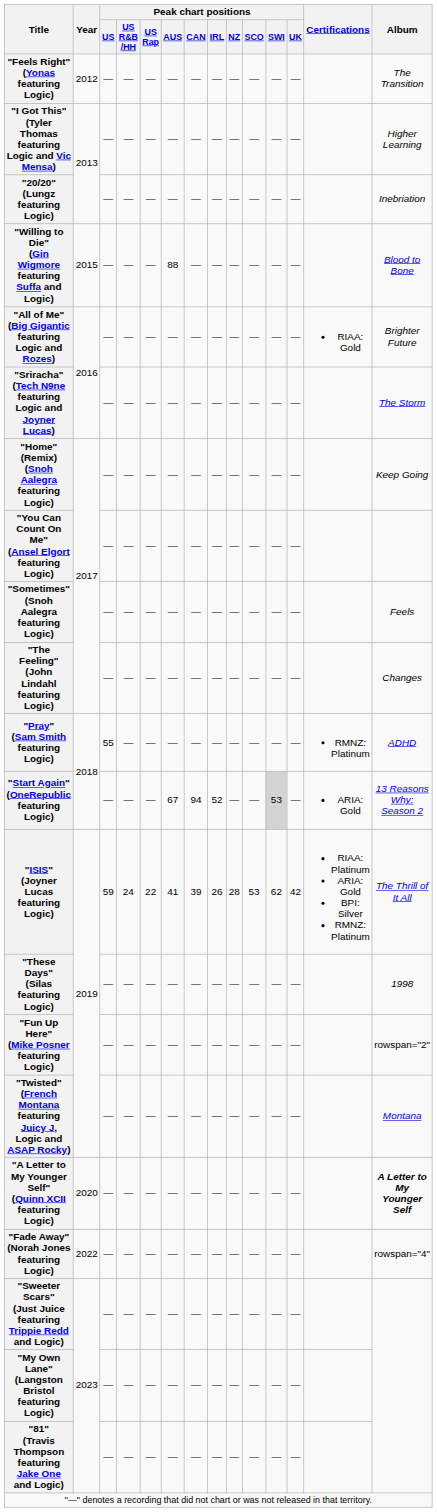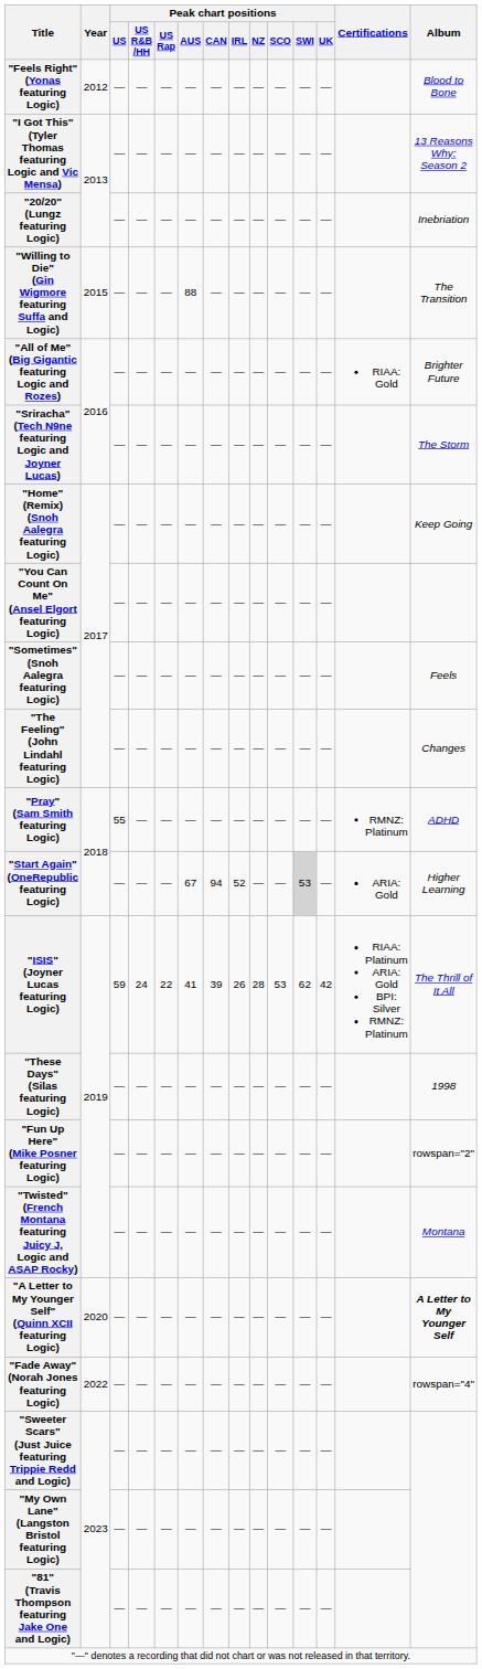"Feels Right" (Yonas featuring Logic) | Album: The Transition -> Blood to Bone
"I Got This" (Tyler Thomas featuring Logic and Vic Mensa) | Album: Higher Learning -> 13 Reasons Why: Season 2
"Willing to Die" (Gin Wigmore featuring Suffa and Logic) | Album: Blood to Bone -> The Transition
"Start Again" (OneRepublic featuring Logic) | Album: 13 Reasons Why: Season 2 -> Higher Learning
